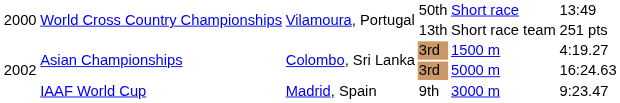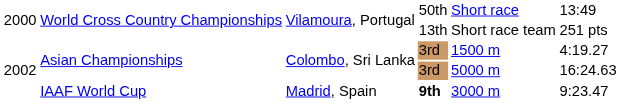IAAF World Cup | column 4: normal -> bold
